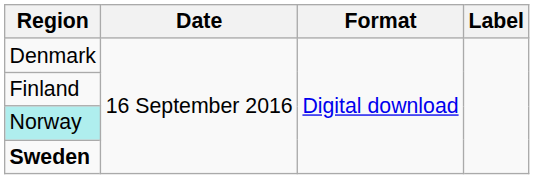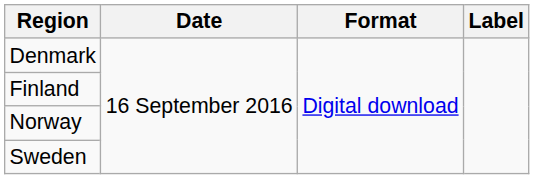Norway | Region: paleturquoise background -> no background
Sweden | Region: bold -> normal
